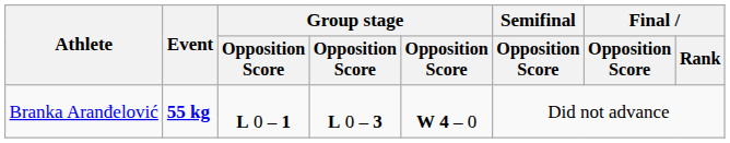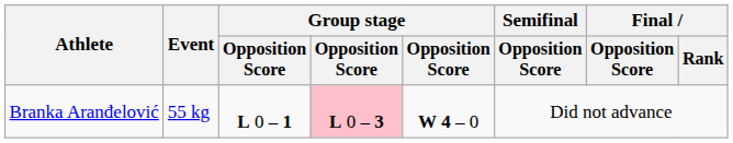Branka Aranđelović | Event: bold -> normal
Branka Aranđelović | column 4: no background -> pink background
